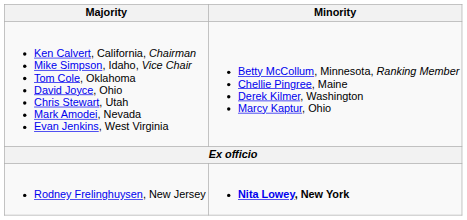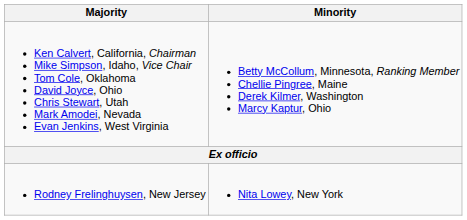Rodney Frelinghuysen, New Jersey | Minority: bold -> normal
